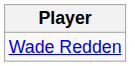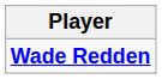row 2 | column 1: normal -> bold
